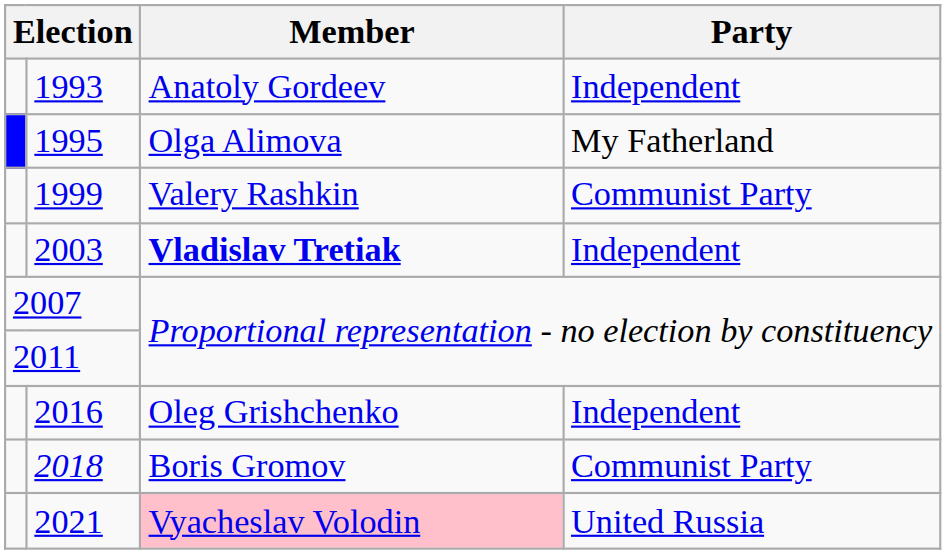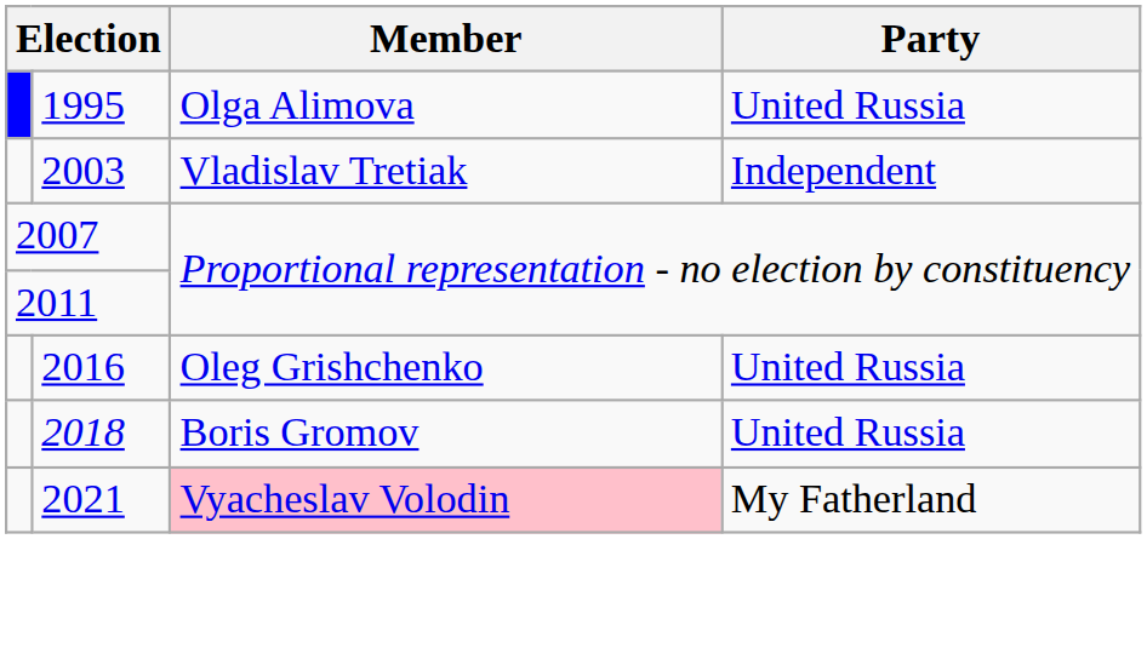- row: 1993 | Anatoly Gordeev | Independent
1995 | Party: My Fatherland -> United Russia
- row: 1999 | Valery Rashkin | Communist Party
2003 | Member: bold -> normal
2016 | Party: Independent -> United Russia
2018 | Party: Communist Party -> United Russia
2021 | Party: United Russia -> My Fatherland
